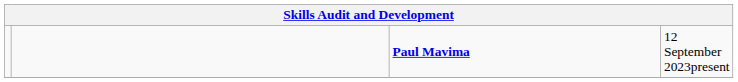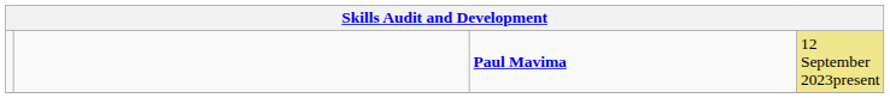Paul Mavima | column 4: no background -> khaki background
